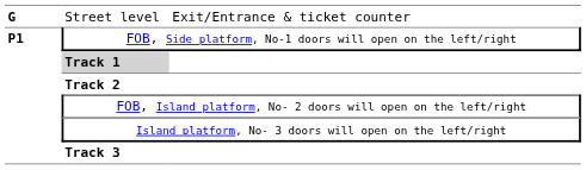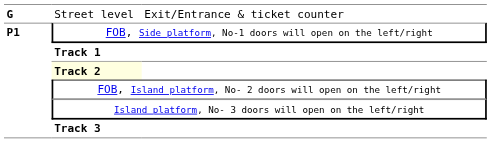Track 1 | column 2: lightgrey background -> no background
Track 2 | column 2: no background -> lightyellow background
